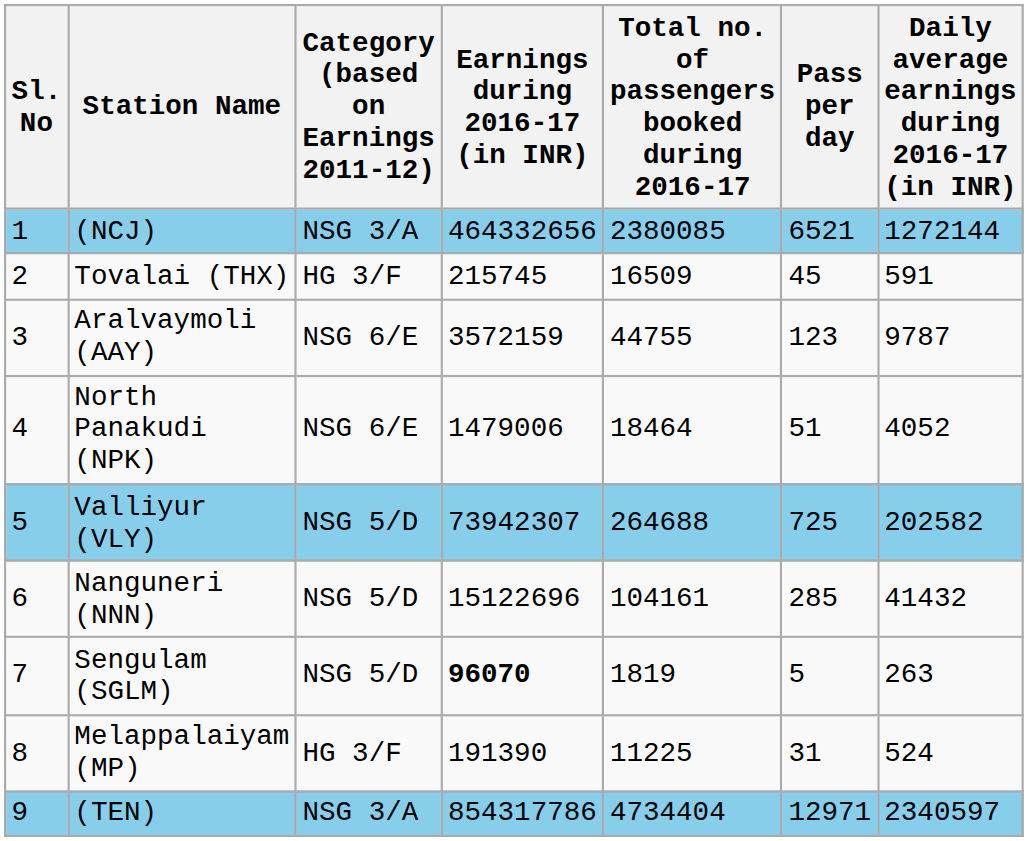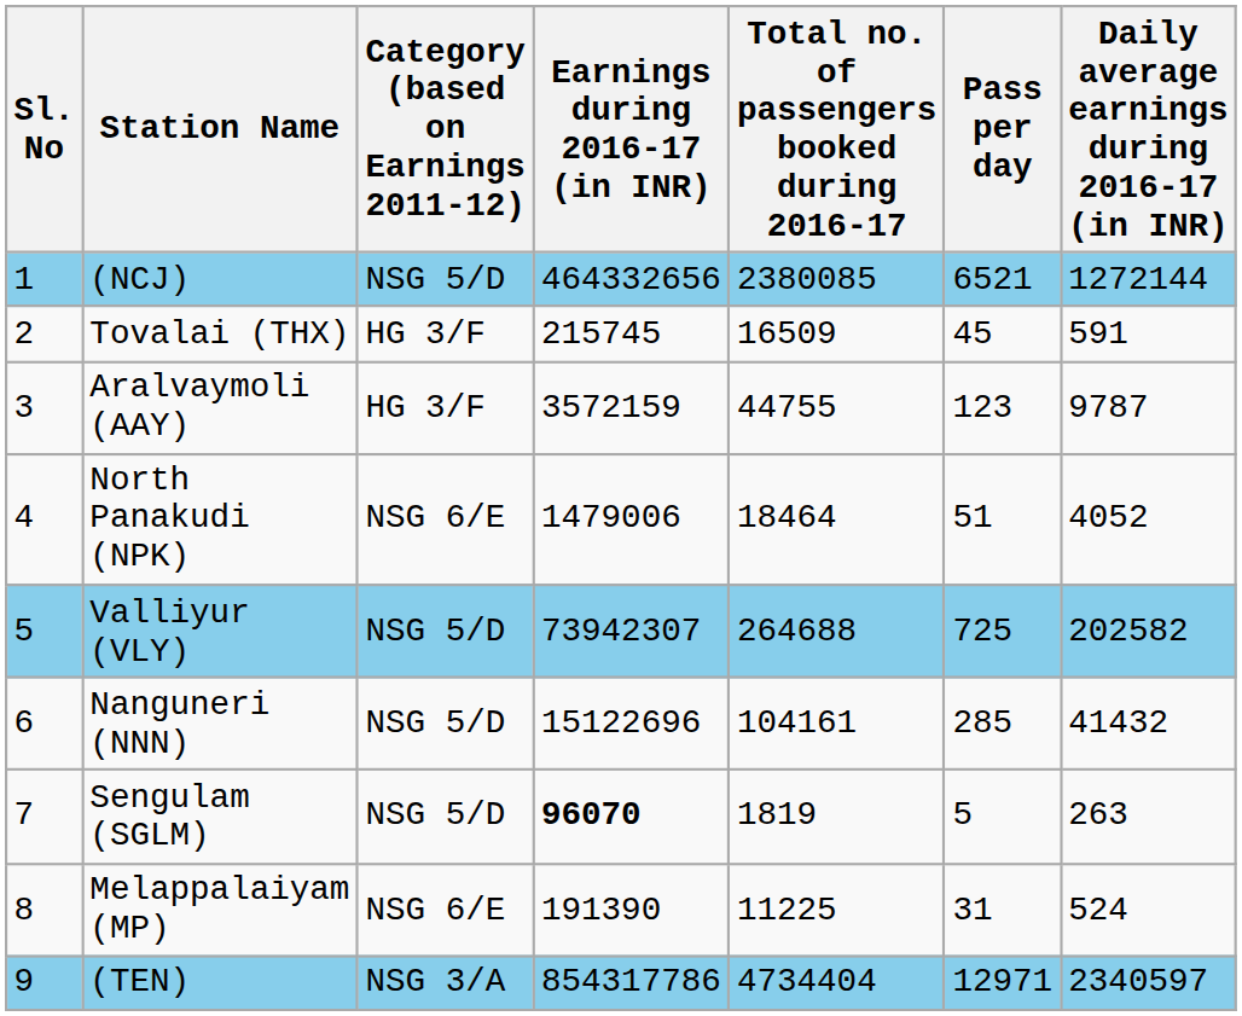(NCJ) | Category (based on Earnings 2011-12): NSG 3/A -> NSG 5/D
Aralvaymoli (AAY) | Category (based on Earnings 2011-12): NSG 6/E -> HG 3/F
Melappalaiyam (MP) | Category (based on Earnings 2011-12): HG 3/F -> NSG 6/E
